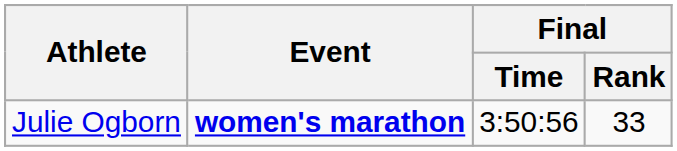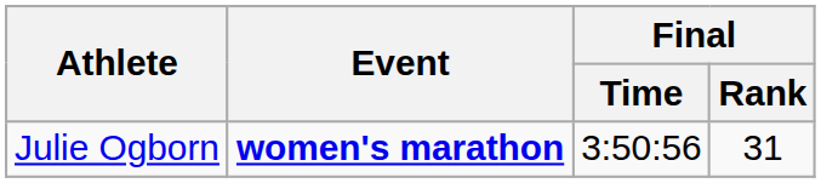Julie Ogborn | Final / Rank: 33 -> 31
